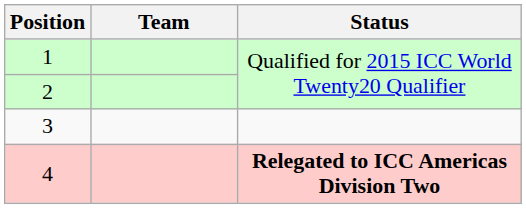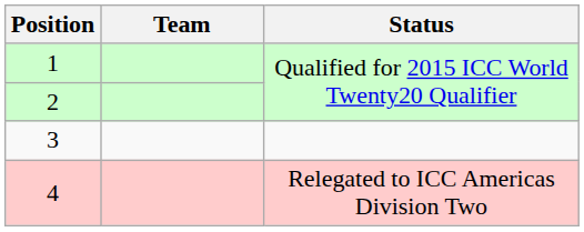4 | Status: bold -> normal
